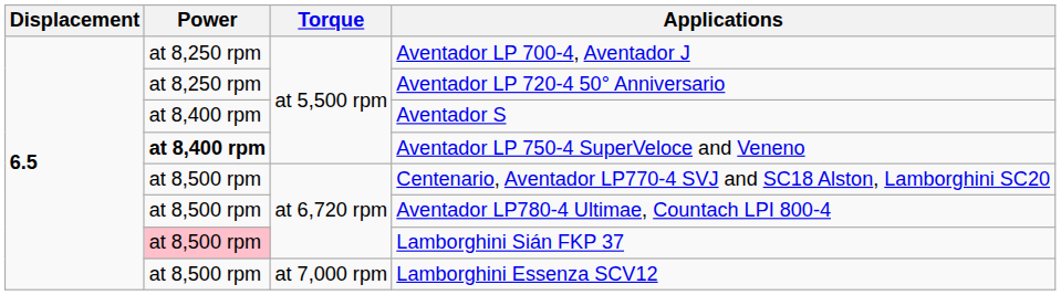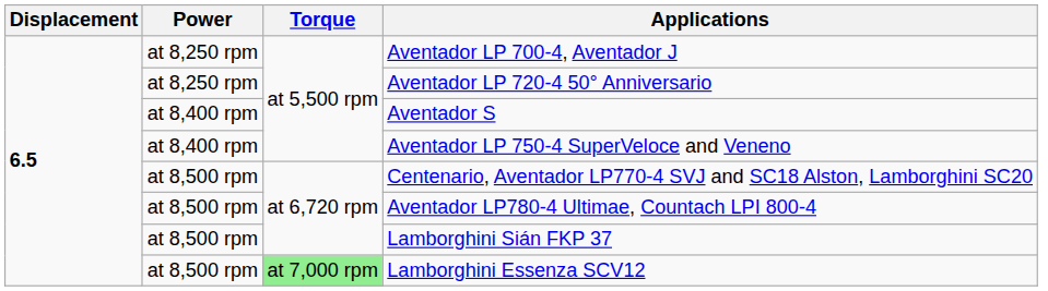Aventador LP 750-4 SuperVeloce and Veneno | Power: bold -> normal
Lamborghini Sián FKP 37 | Power: pink background -> no background
Lamborghini Essenza SCV12 | Torque: no background -> lightgreen background
